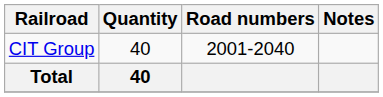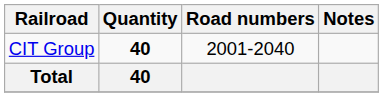CIT Group | Quantity: normal -> bold
